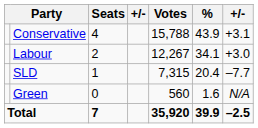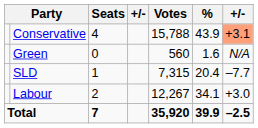Conservative | column 7: no background -> lightsalmon background
rows swapped: Labour <-> Green
